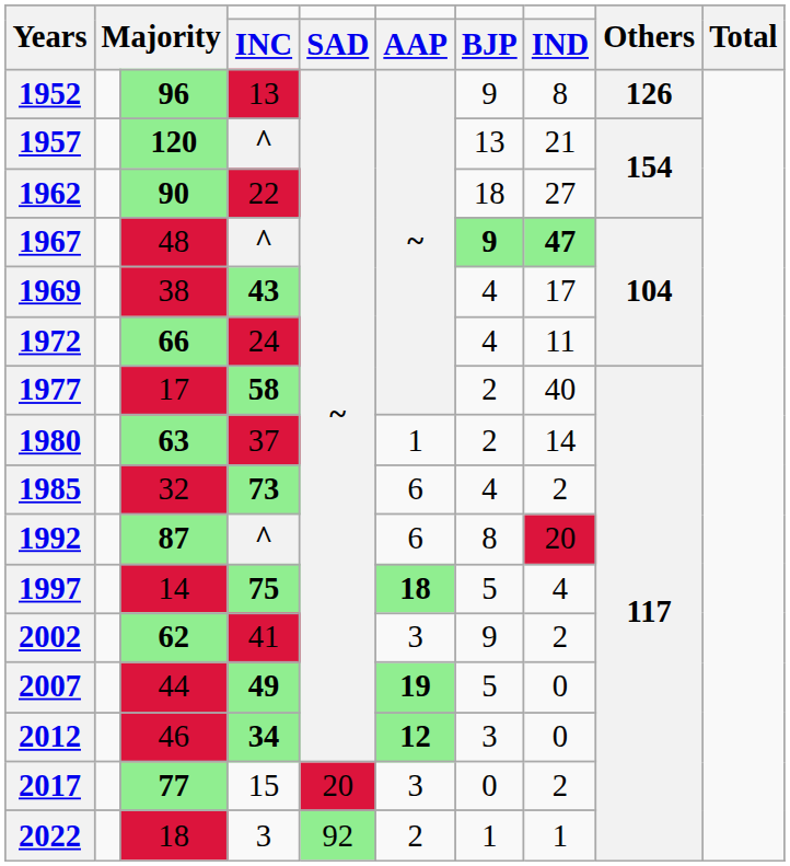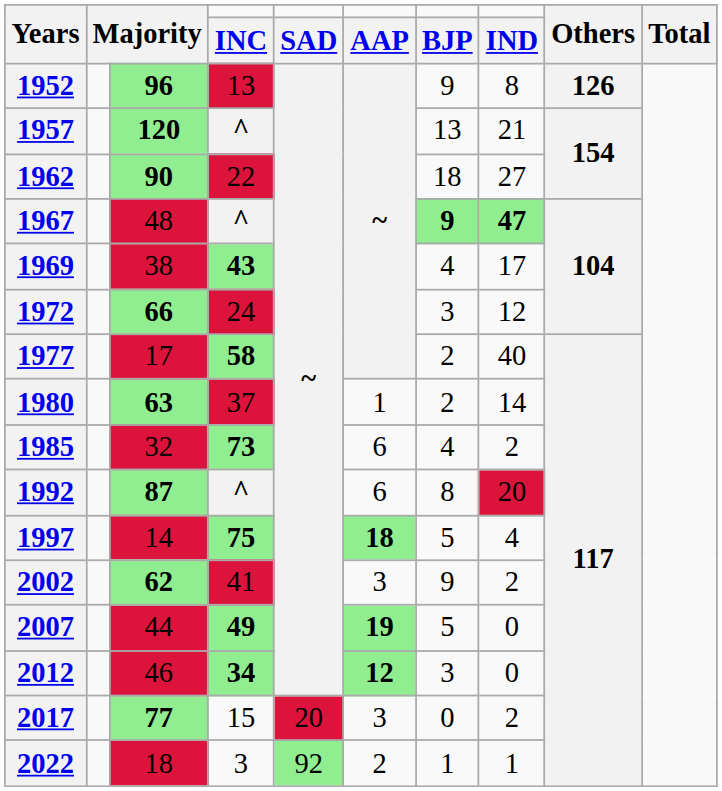1972 | BJP: 4 -> 3
1972 | IND: 11 -> 12
